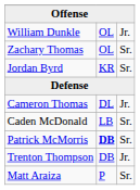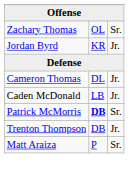- row: William Dunkle | OL | Jr.
Jordan Byrd | column 3: Sr. -> Jr.
Caden McDonald | column 3: Sr. -> Jr.
